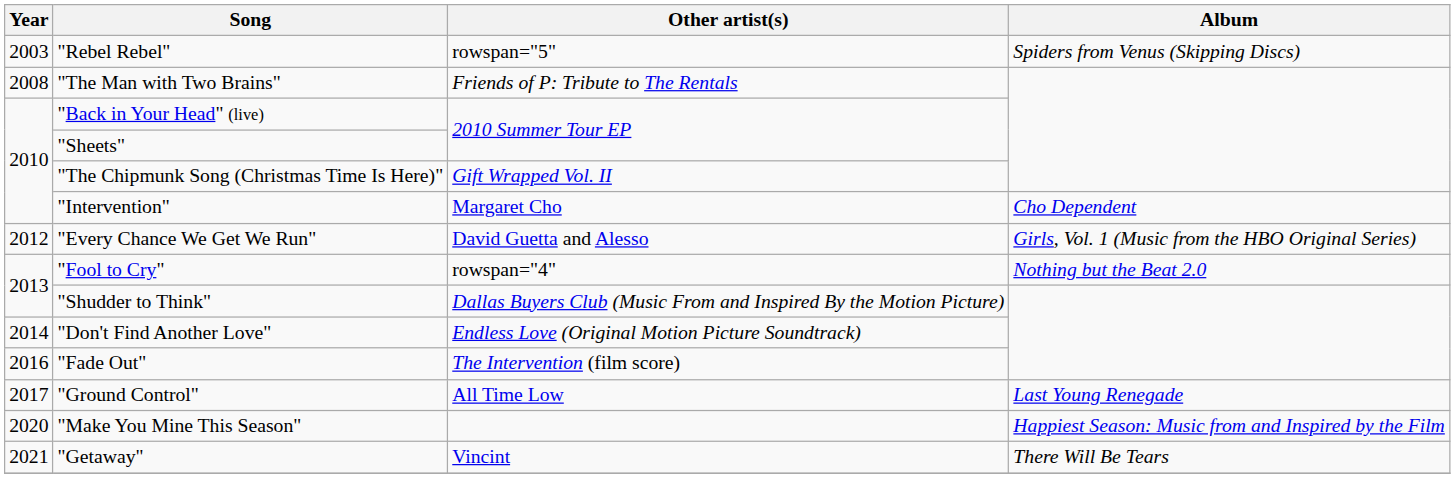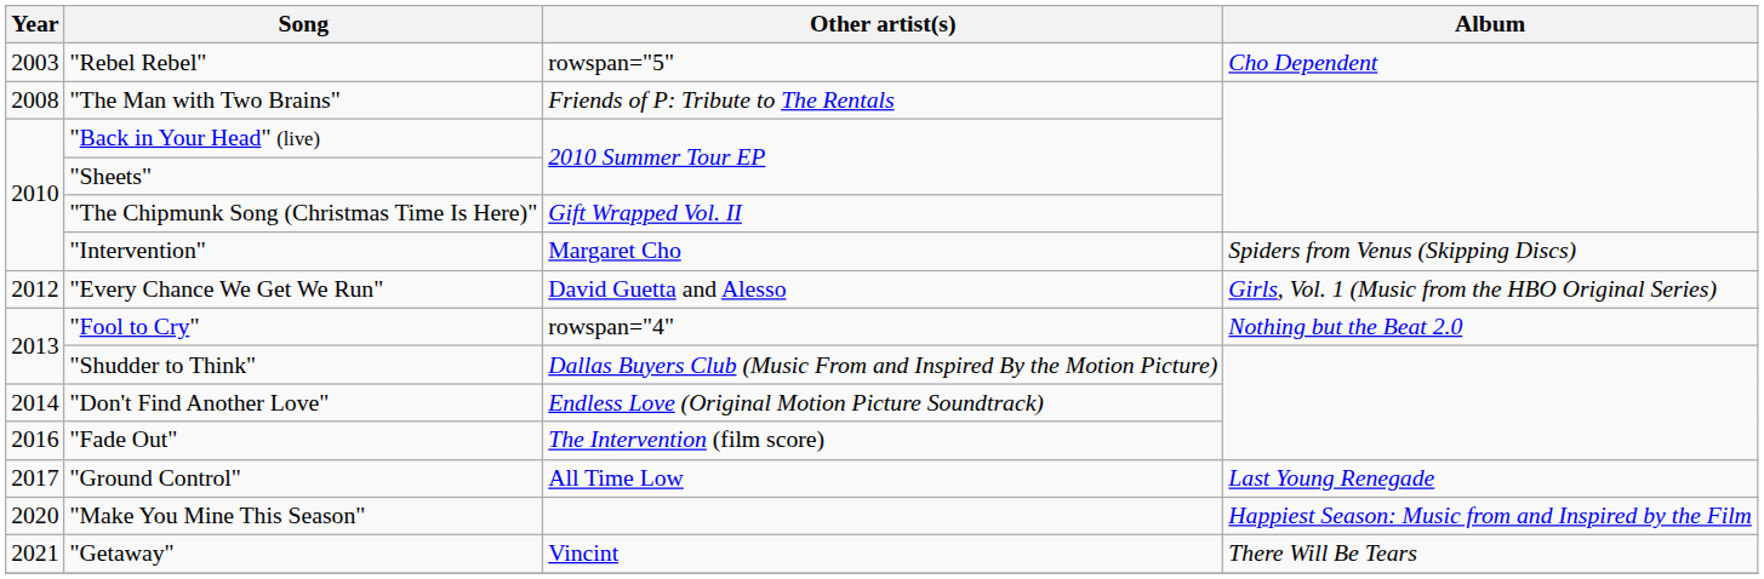"Rebel Rebel" | Album: Spiders from Venus (Skipping Discs) -> Cho Dependent
"Intervention" | Album: Cho Dependent -> Spiders from Venus (Skipping Discs)
